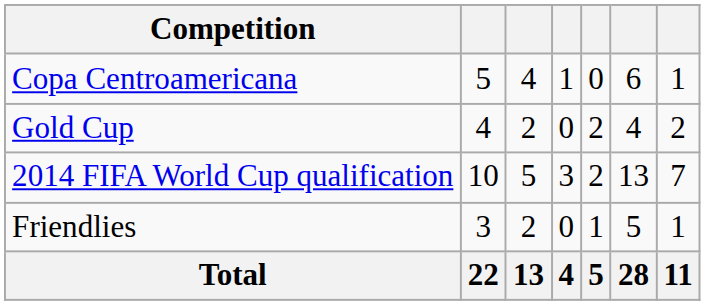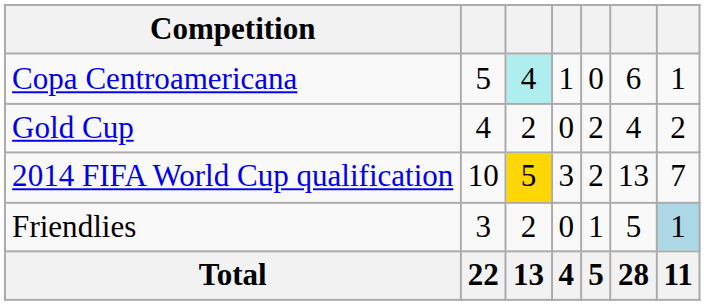Copa Centroamericana | column 3: no background -> paleturquoise background
2014 FIFA World Cup qualification | column 3: no background -> gold background
Friendlies | column 7: no background -> lightblue background
